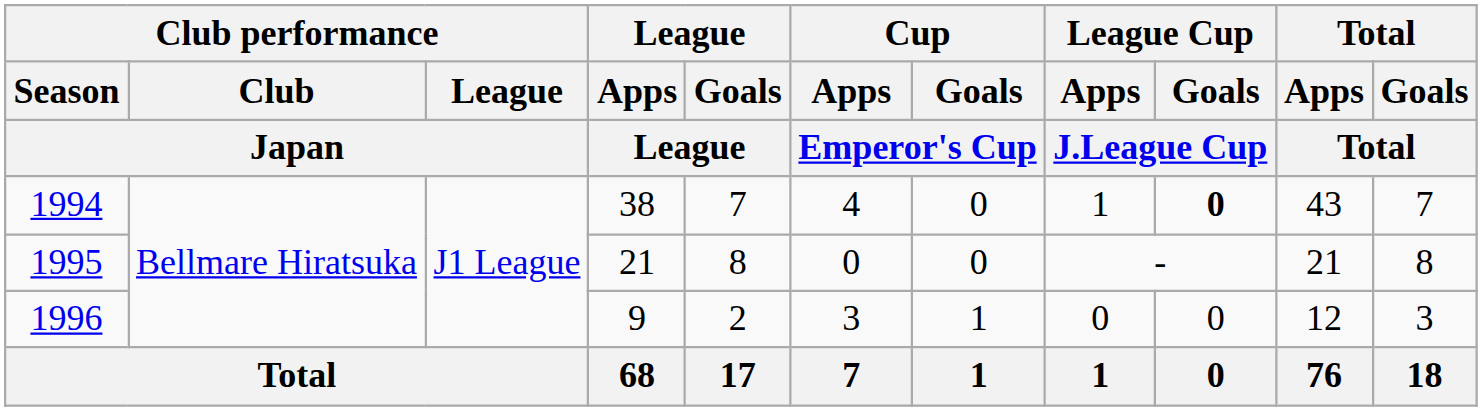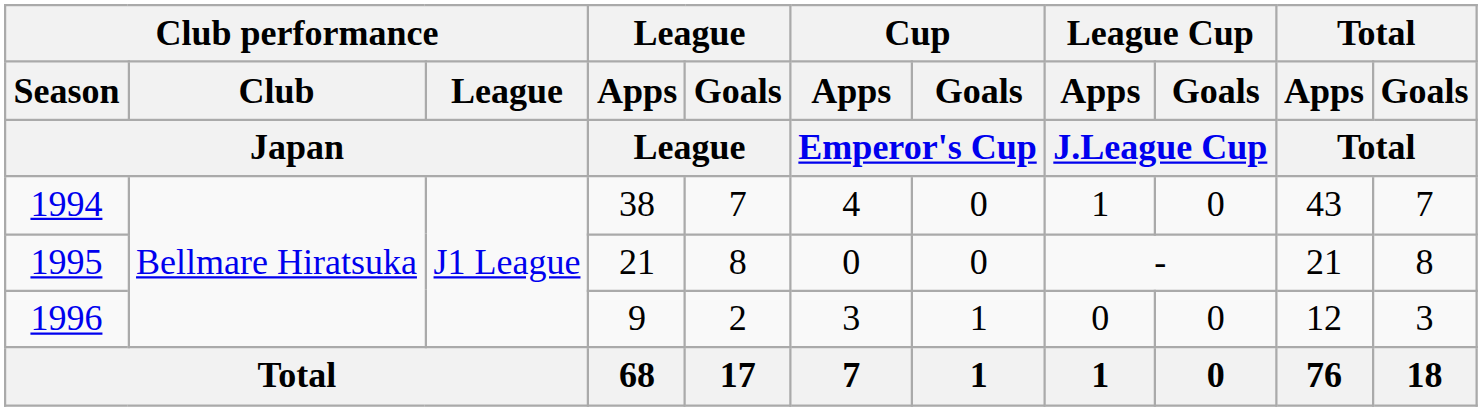1994 | League Cup / Goals / J.League Cup: bold -> normal
